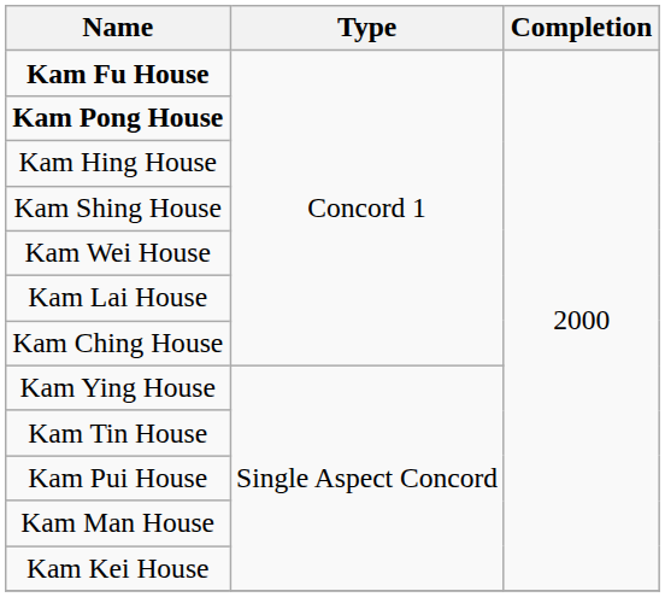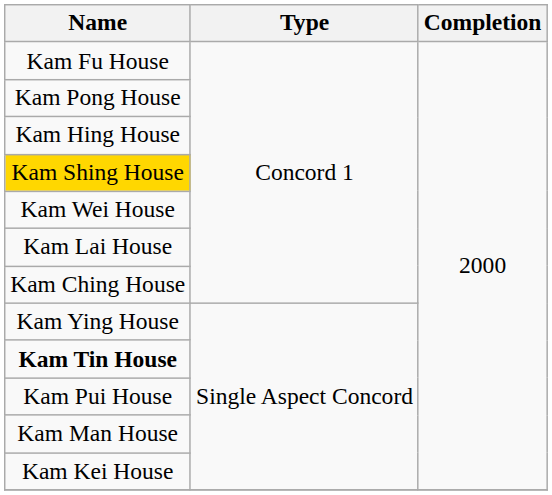Kam Fu House | Name: bold -> normal
Kam Pong House | Name: bold -> normal
Kam Shing House | Name: no background -> gold background
Kam Tin House | Name: normal -> bold
